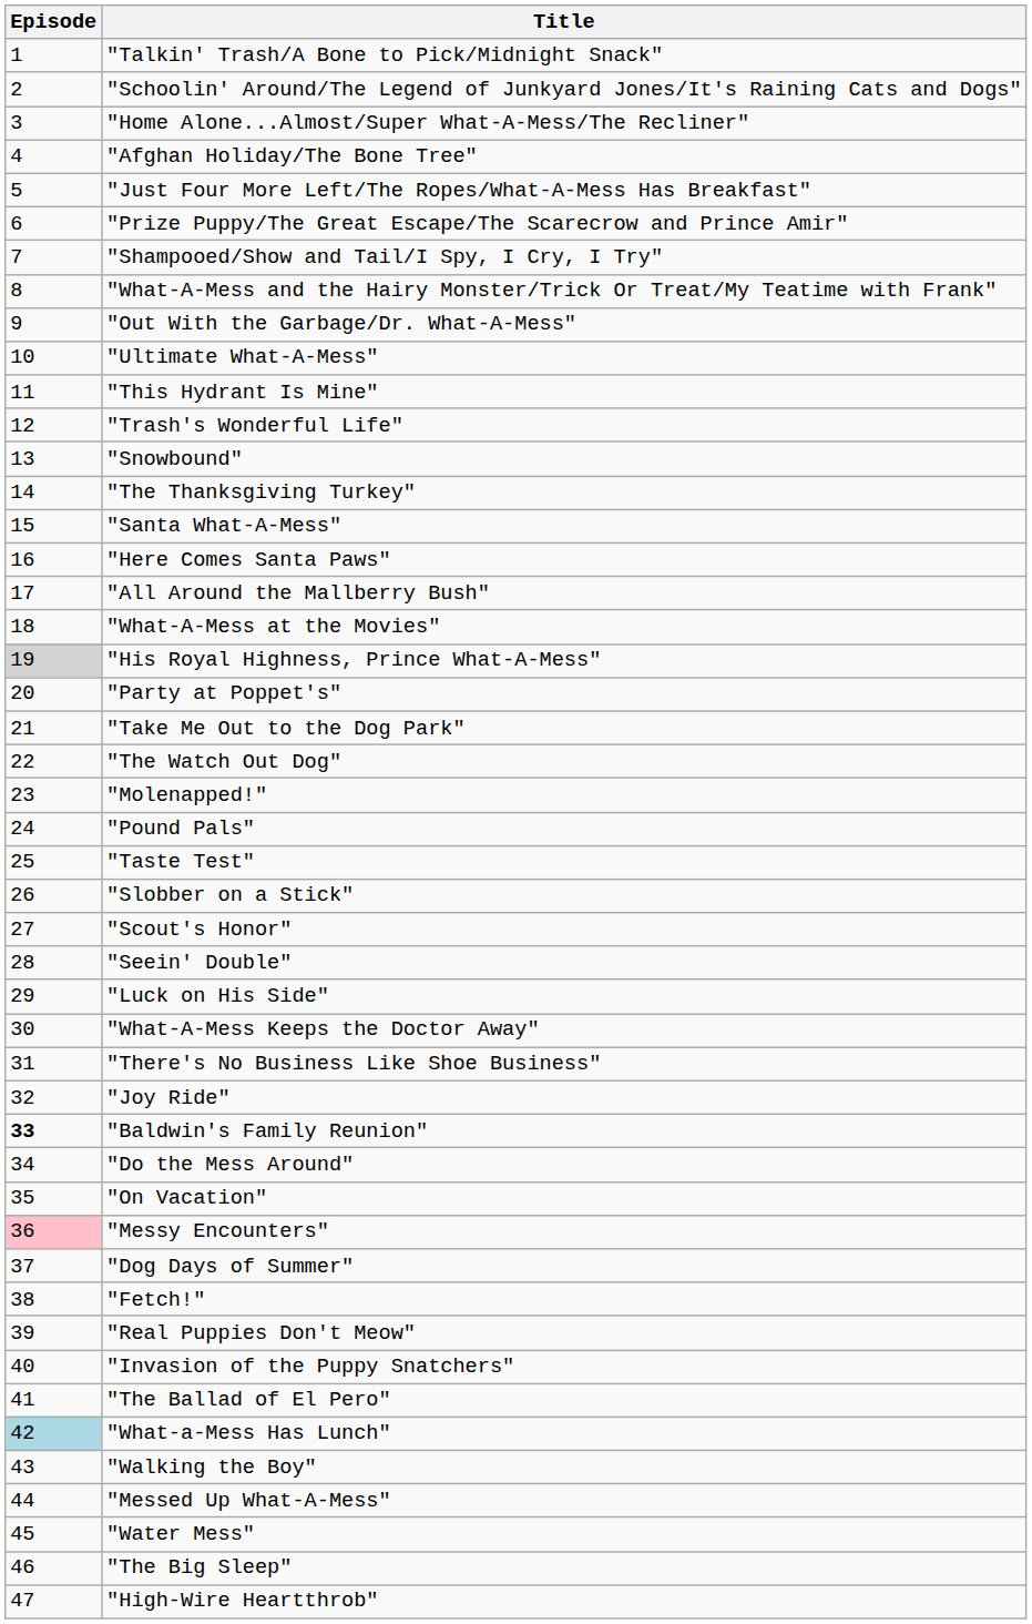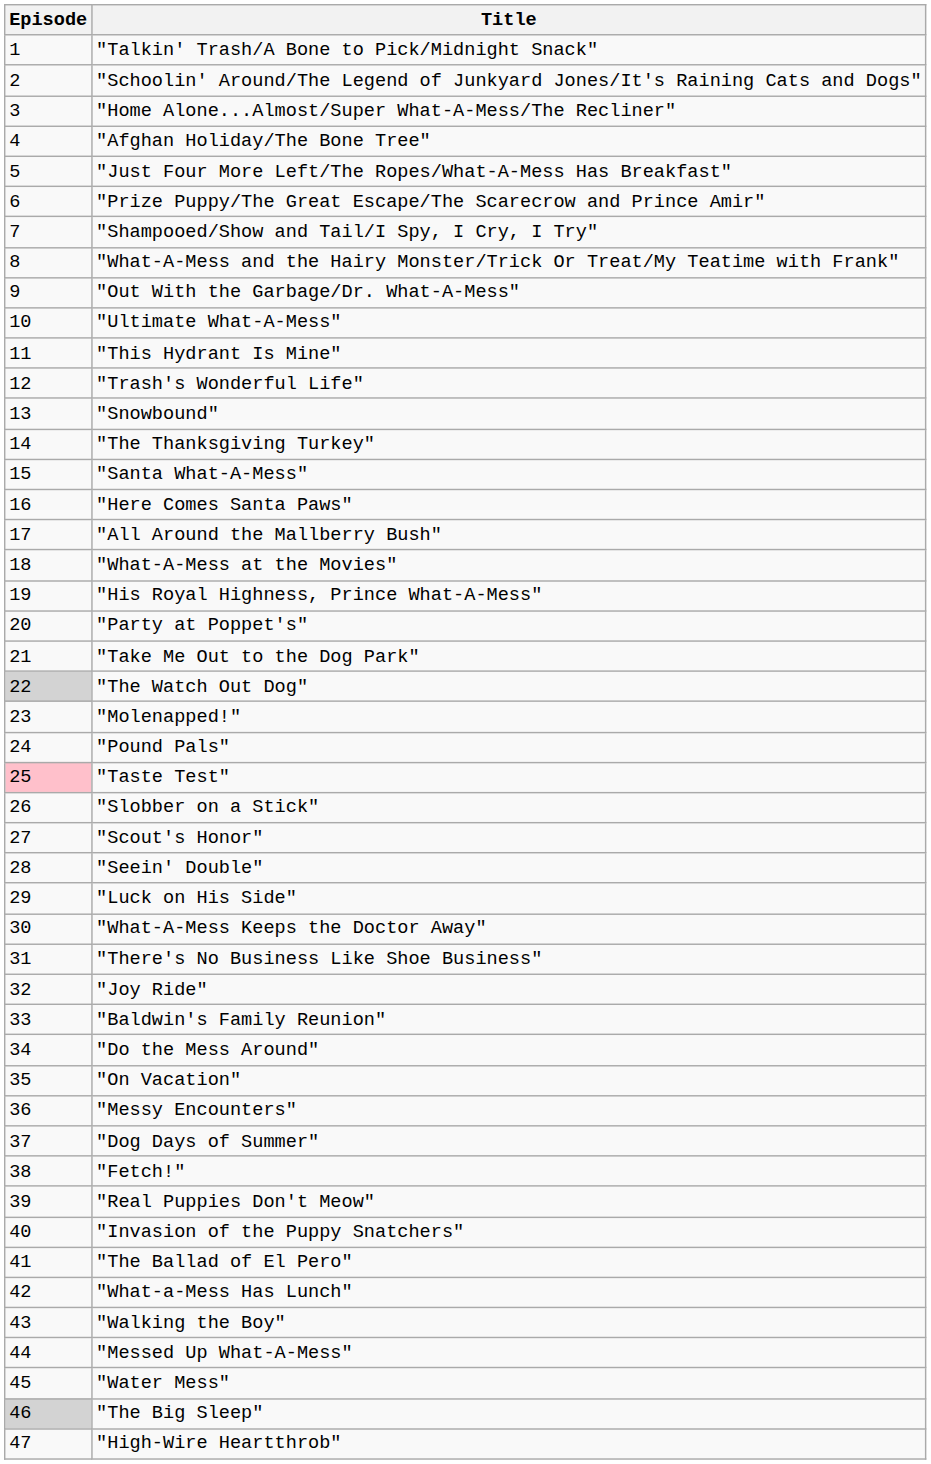"His Royal Highness, Prince What-A-Mess" | Episode: lightgrey background -> no background
"The Watch Out Dog" | Episode: no background -> lightgrey background
"Taste Test" | Episode: no background -> pink background
"Baldwin's Family Reunion" | Episode: bold -> normal
"Messy Encounters" | Episode: pink background -> no background
"What-a-Mess Has Lunch" | Episode: lightblue background -> no background
"The Big Sleep" | Episode: no background -> lightgrey background
